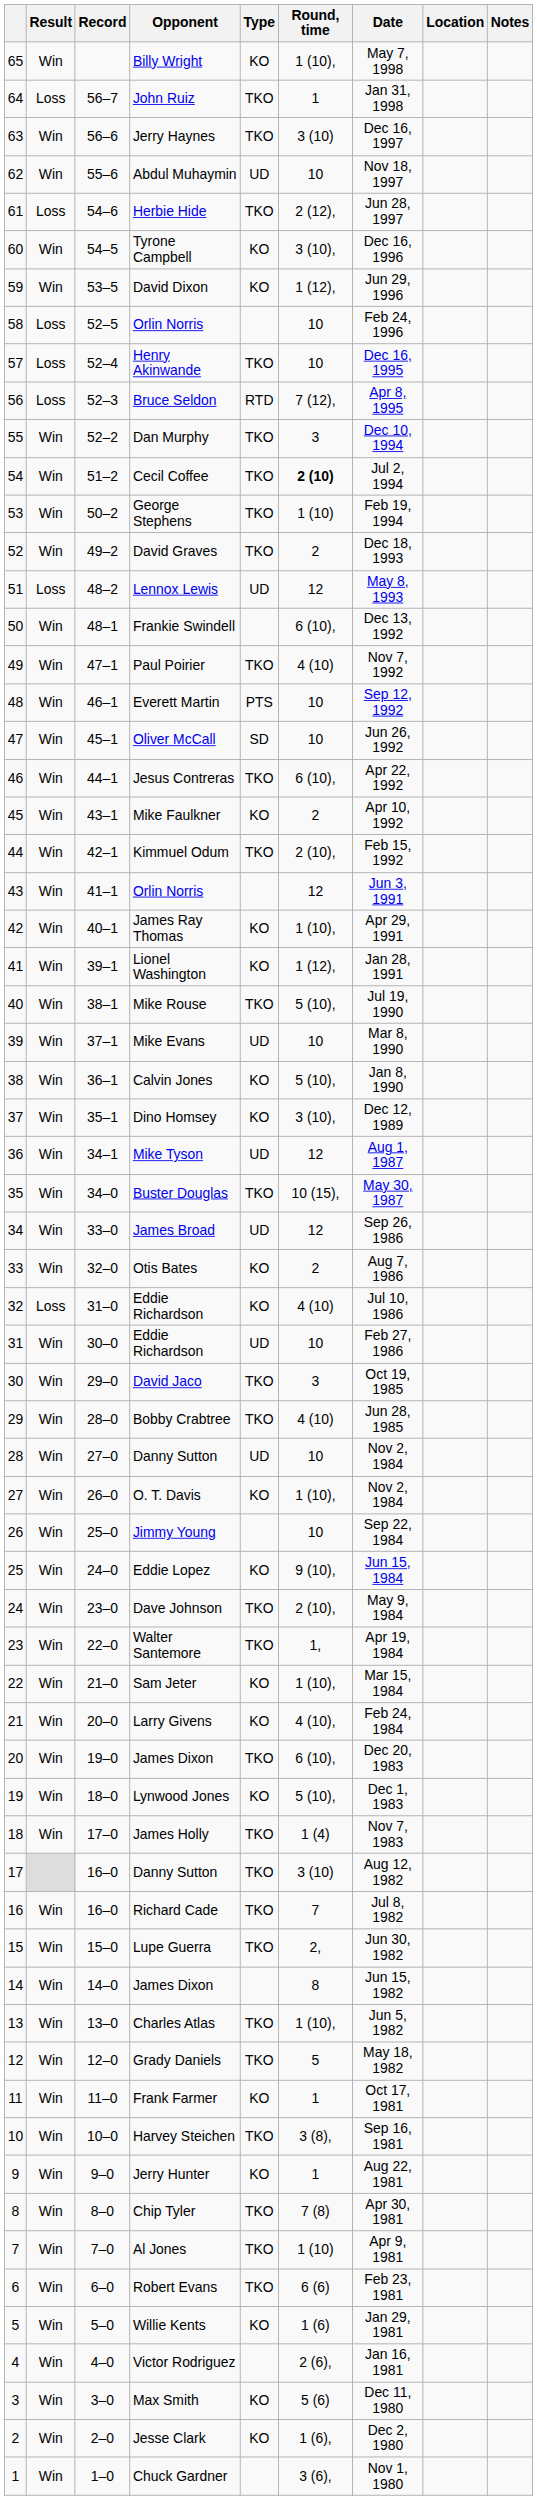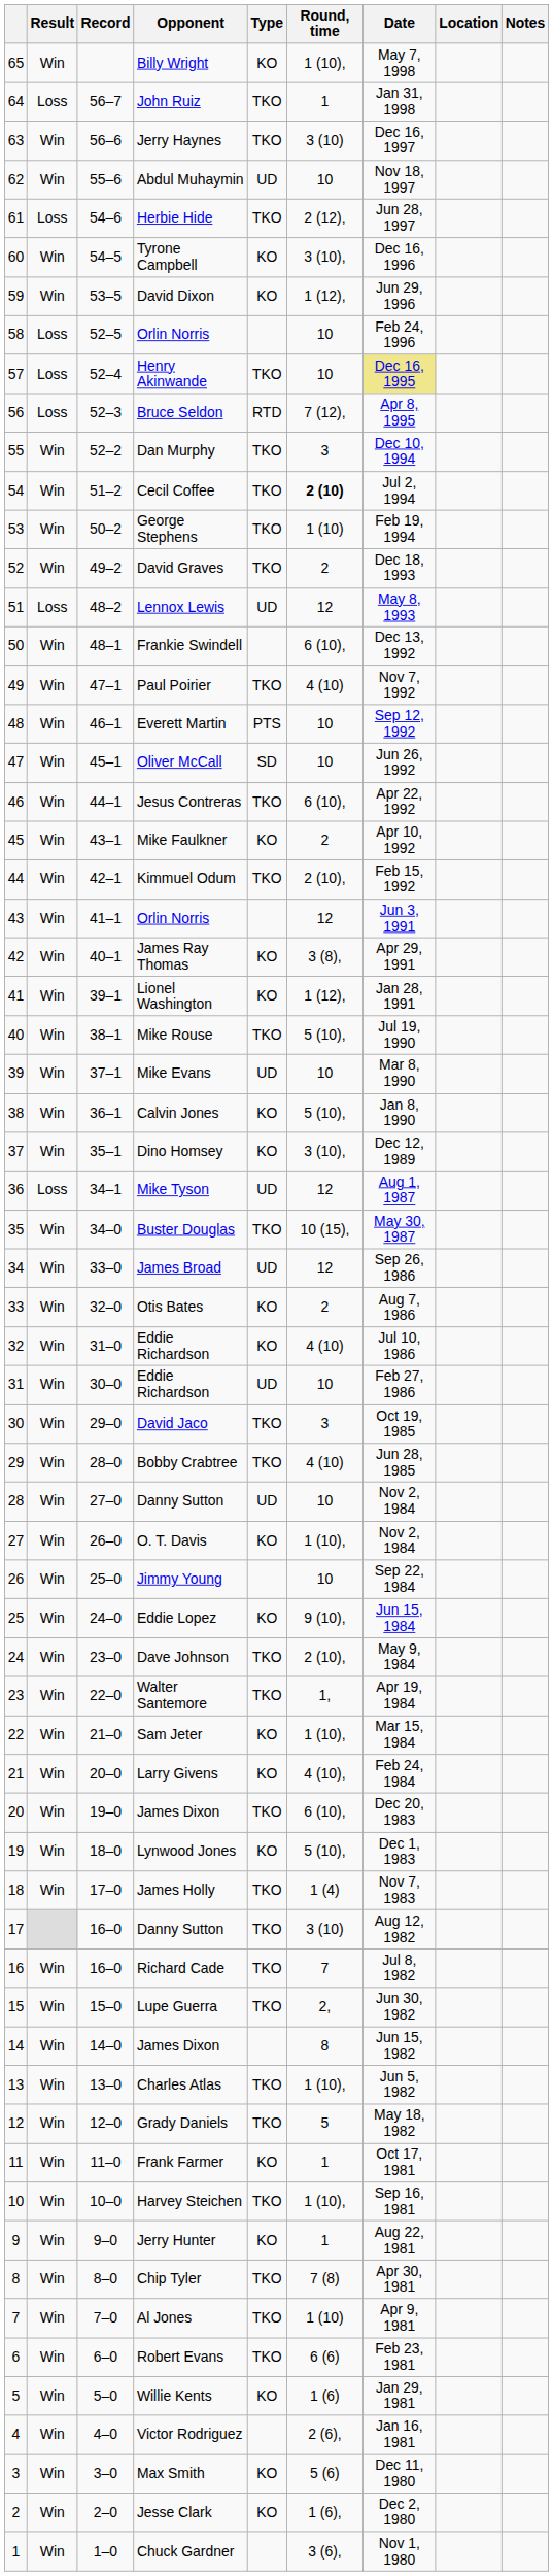Henry Akinwande | Date: no background -> khaki background
James Ray Thomas | Round, time: 1 (10), -> 3 (8),
Mike Tyson | Result: Win -> Loss
32 / Eddie Richardson | Result: Loss -> Win
Harvey Steichen | Round, time: 3 (8), -> 1 (10),
